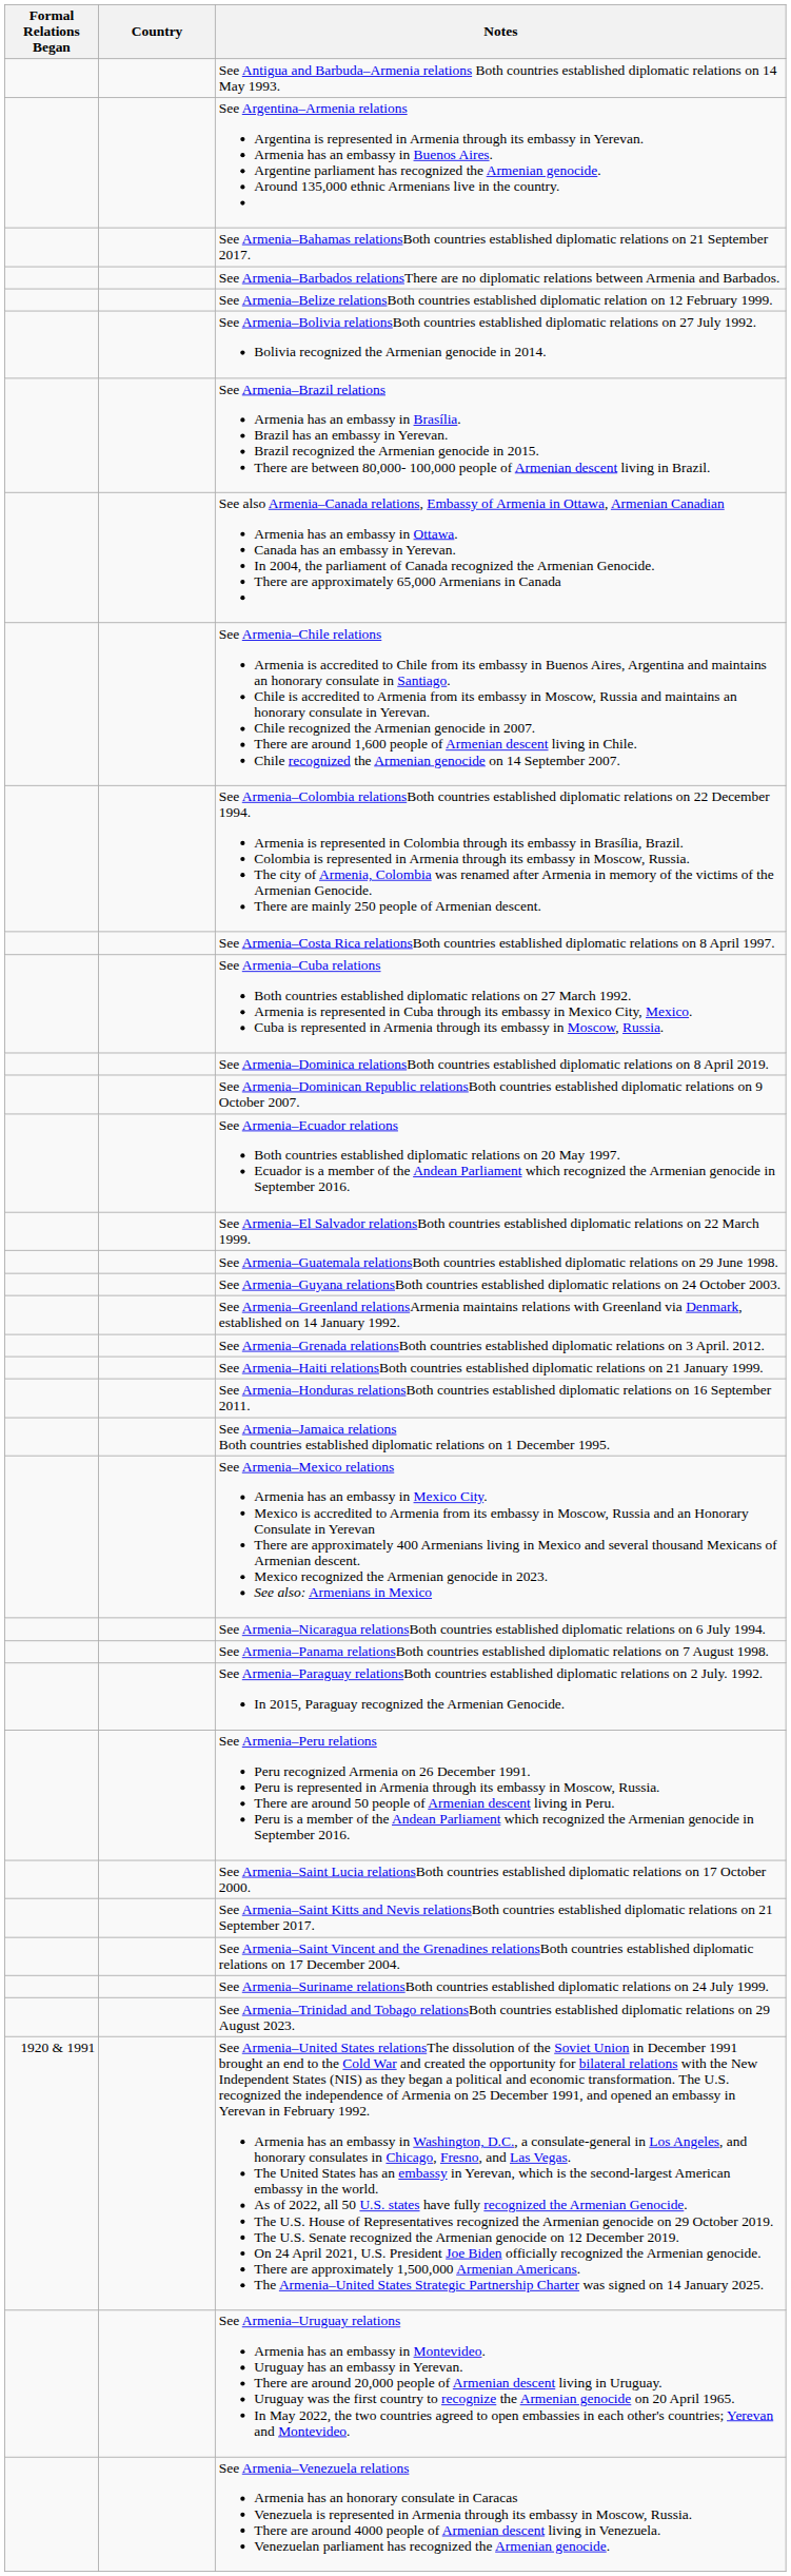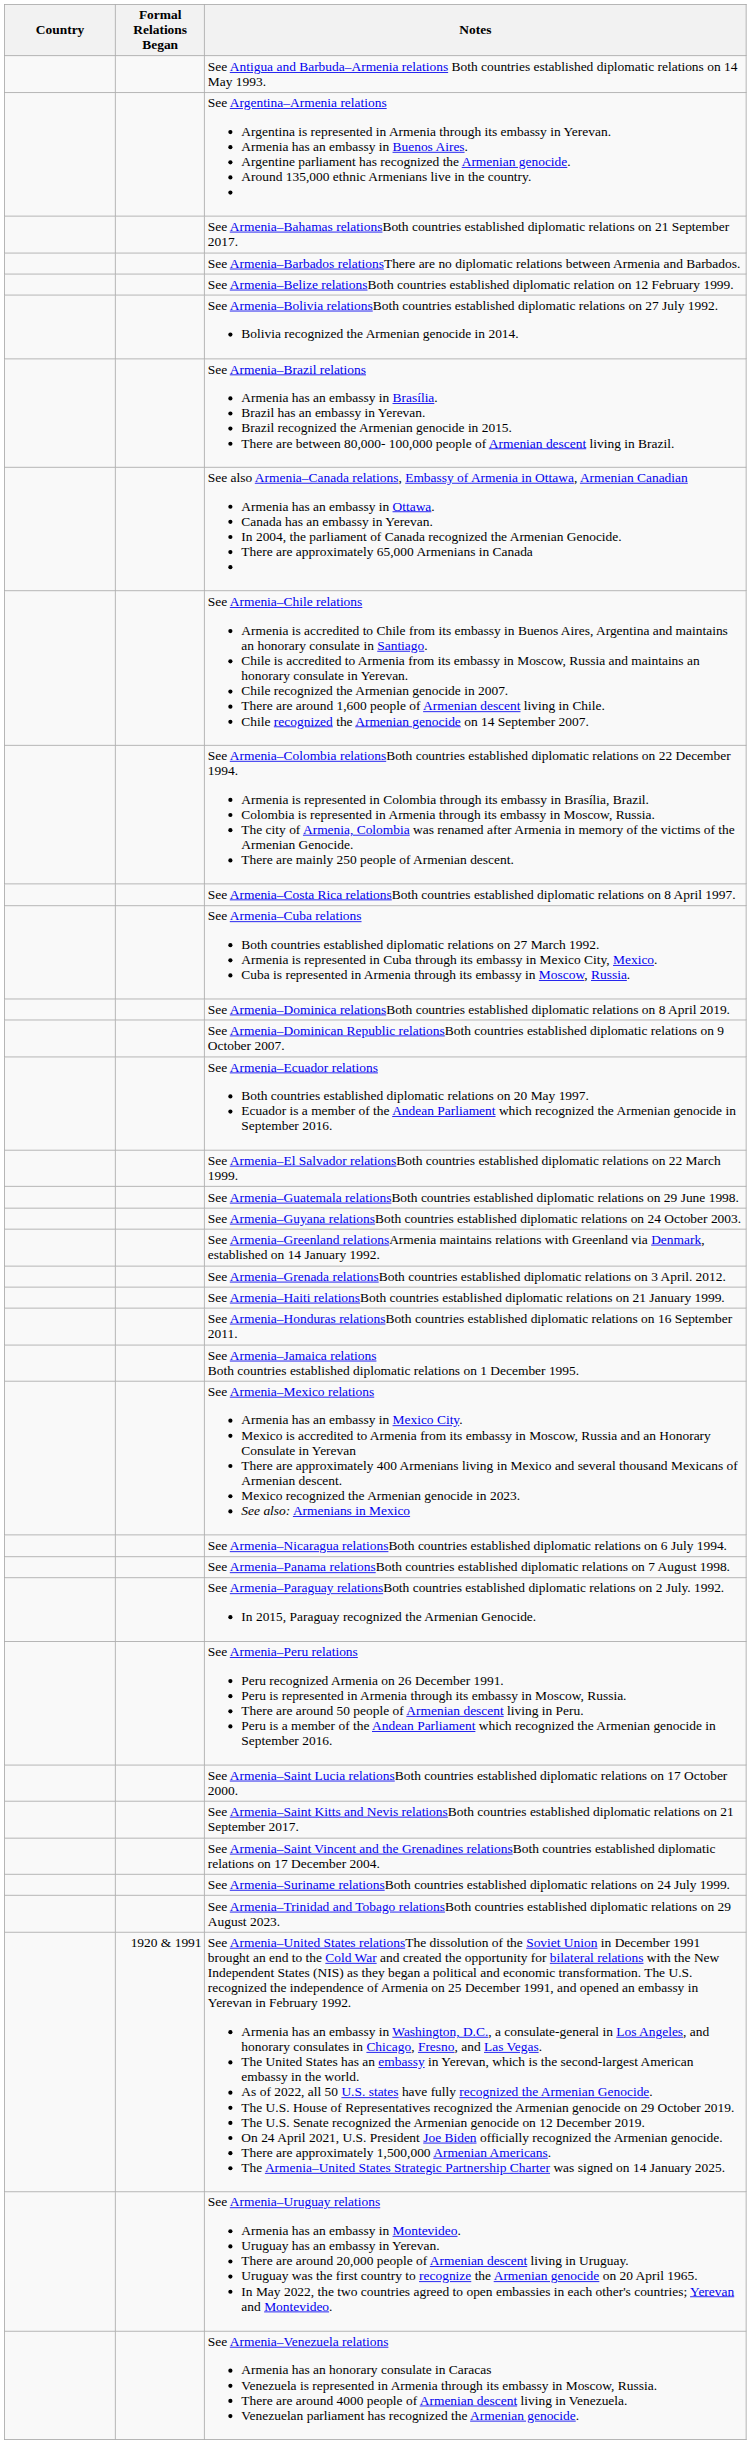columns swapped: Country <-> Formal Relations Began
